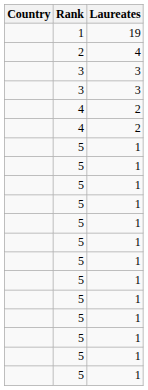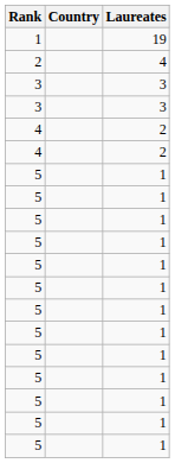columns swapped: Rank <-> Country
